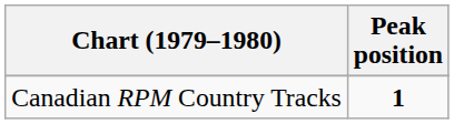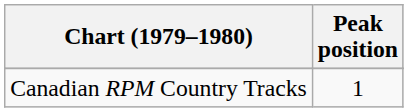Canadian RPM Country Tracks | Peak position: bold -> normal
